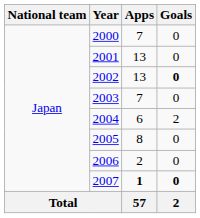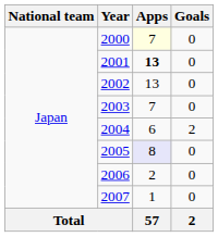2000 | Apps: no background -> lightyellow background
2001 | Apps: normal -> bold
2002 | Goals: bold -> normal
2005 | Apps: no background -> lavender background
2007 | Apps: bold -> normal
2007 | Goals: bold -> normal
